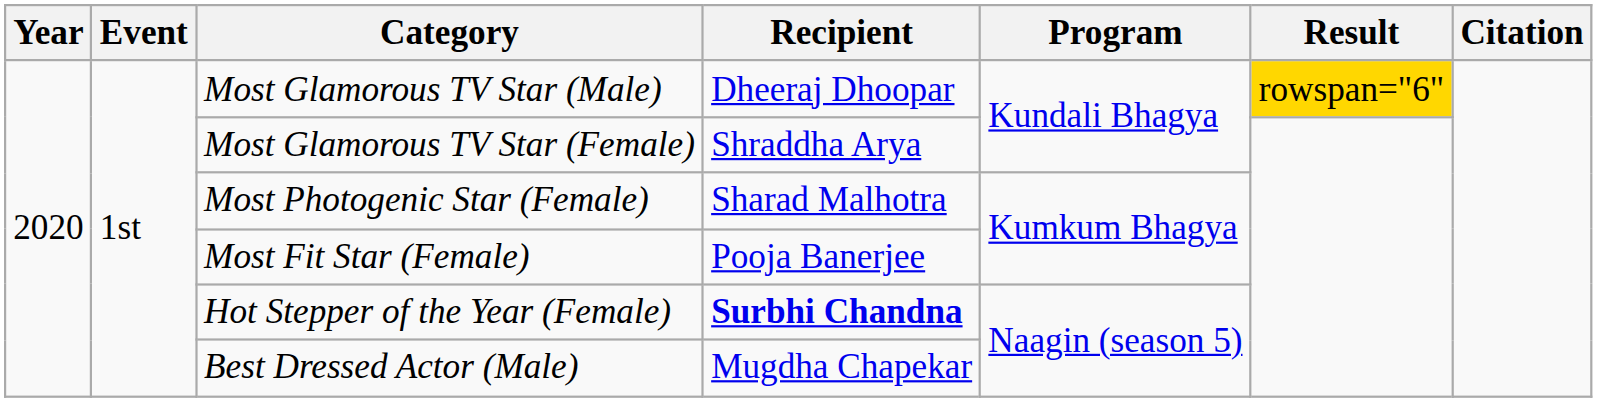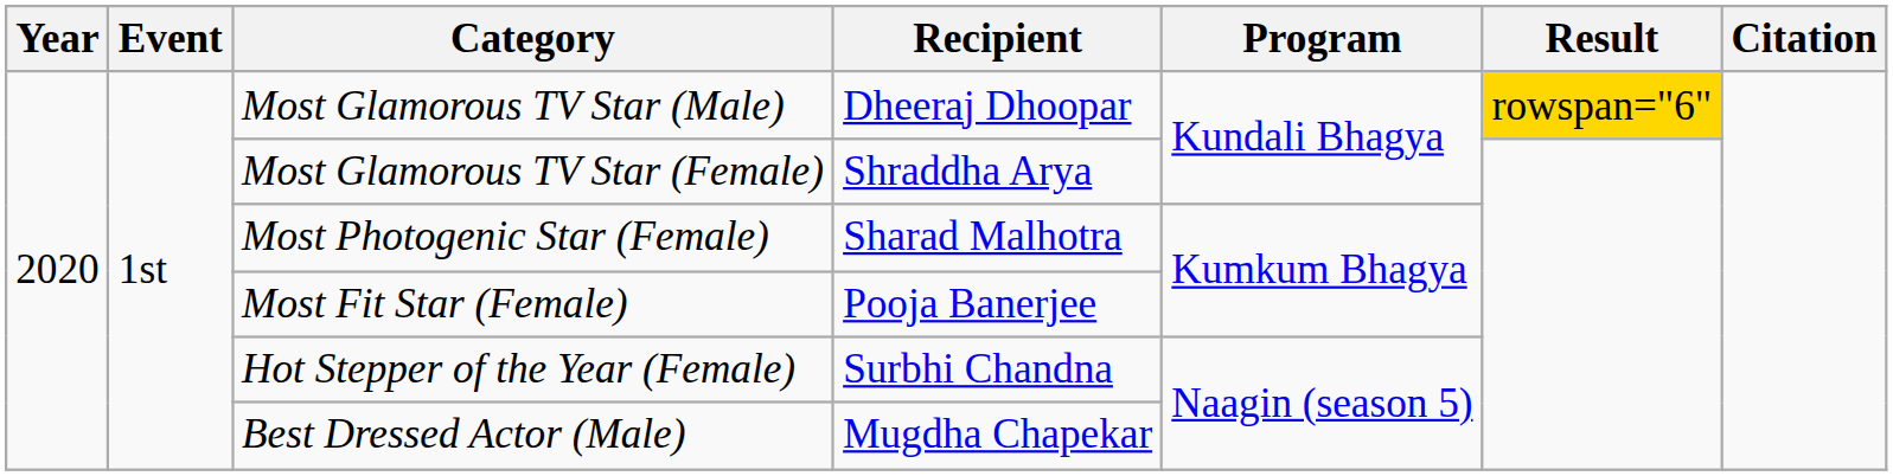Hot Stepper of the Year (Female) | Recipient: bold -> normal
